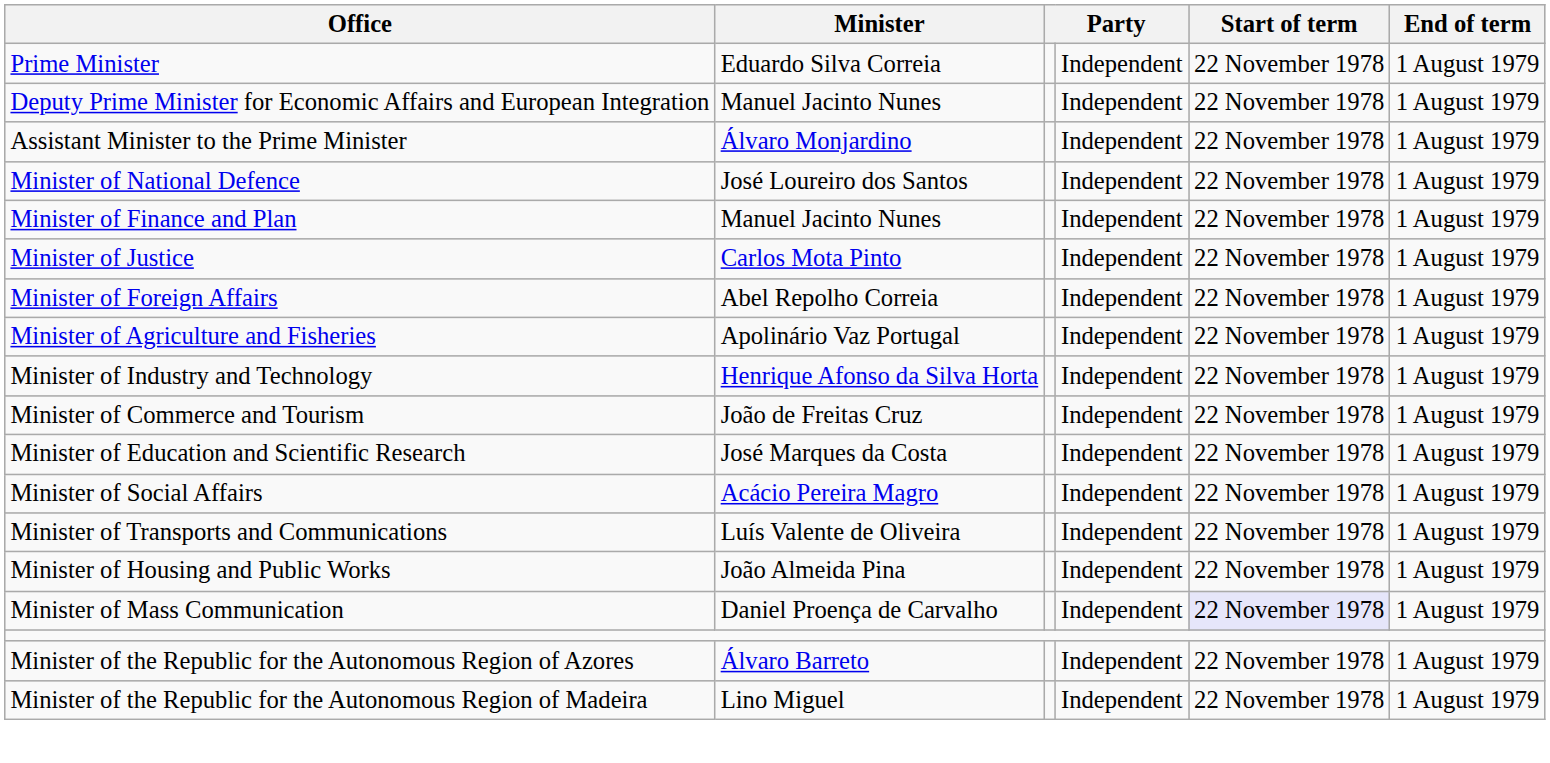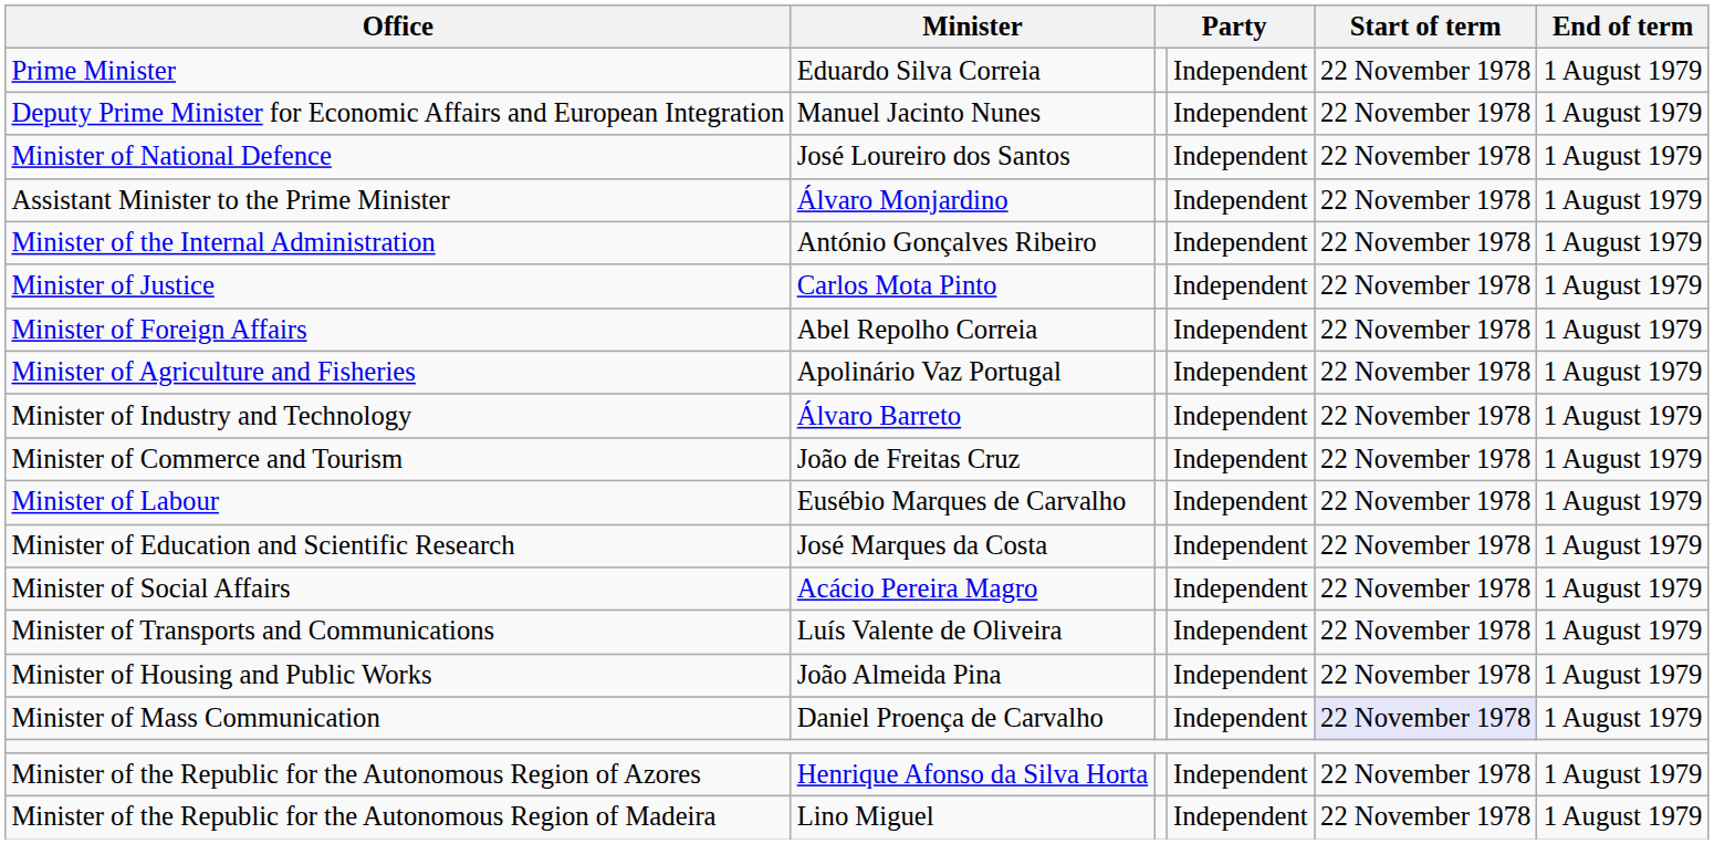rows swapped: Assistant Minister to the Prime Minister <-> Minister of National Defence
- row: Minister of Finance and Plan | Manuel Jacinto Nunes | Independent | 22 November 1978 | 1 August 1979
+ row: Minister of the Internal Administration | António Gonçalves Ribeiro | Independent | 22 November 1978 | 1 August 1979
Minister of Industry and Technology | Minister: Henrique Afonso da Silva Horta -> Álvaro Barreto
+ row: Minister of Labour | Eusébio Marques de Carvalho | Independent | 22 November 1978 | 1 August 1979
Minister of the Republic for the Autonomous Region of Azores | Minister: Álvaro Barreto -> Henrique Afonso da Silva Horta
